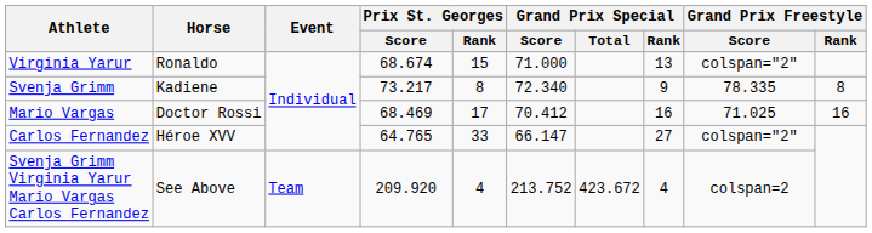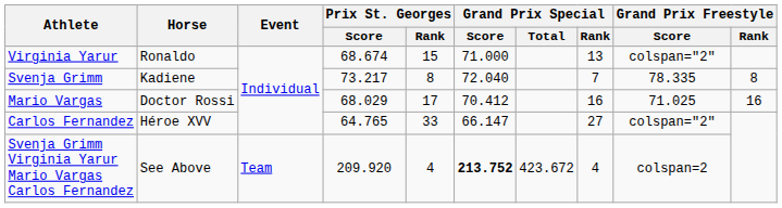Svenja Grimm | Grand Prix Special / Score: 72.340 -> 72.040
Svenja Grimm | Grand Prix Special / Rank: 9 -> 7
Mario Vargas | Prix St. Georges / Score: 68.469 -> 68.029
Svenja Grimm Virginia Yarur Mario Vargas Carlos Fernandez | Grand Prix Special / Score: normal -> bold
